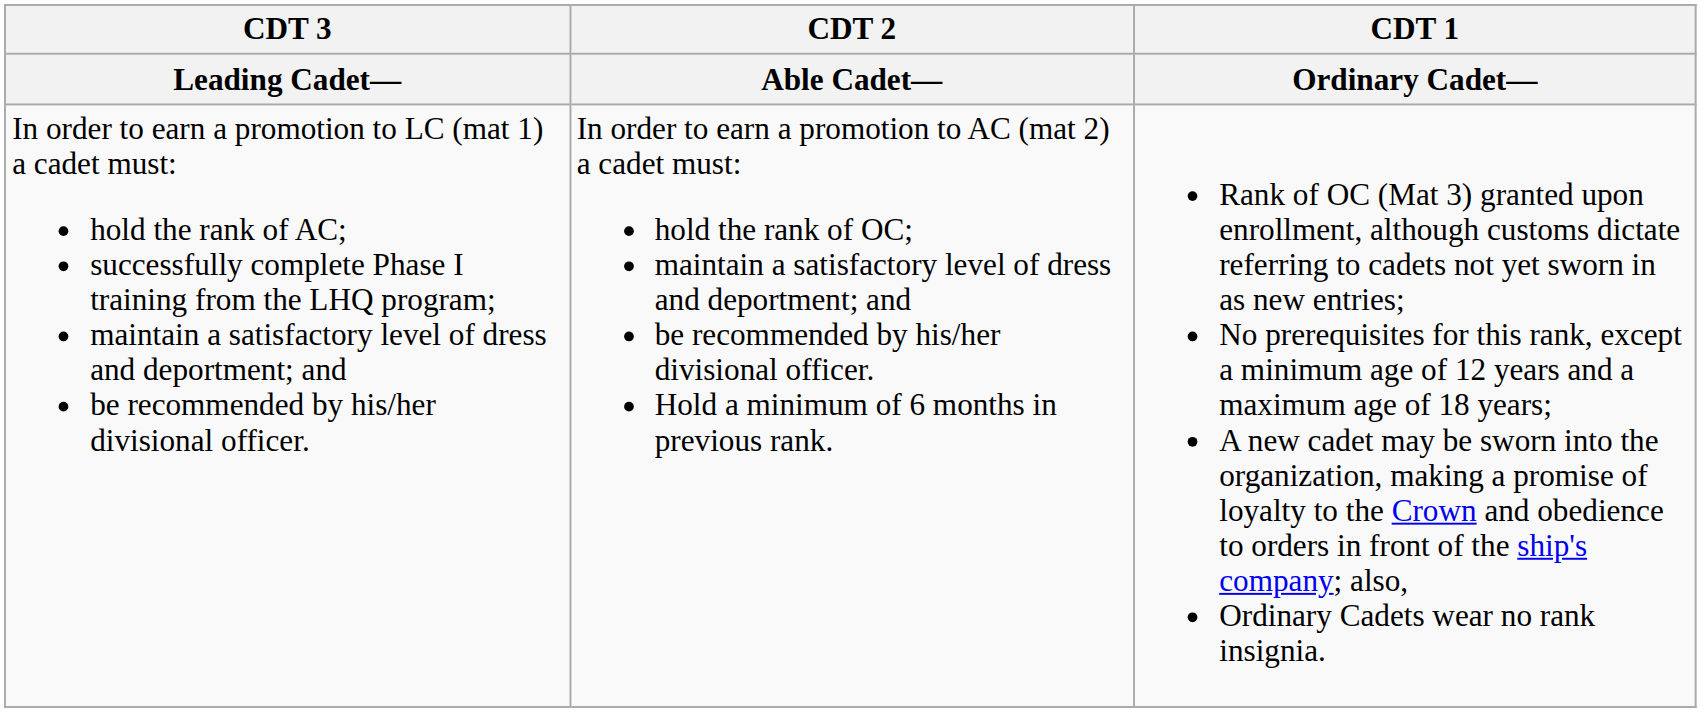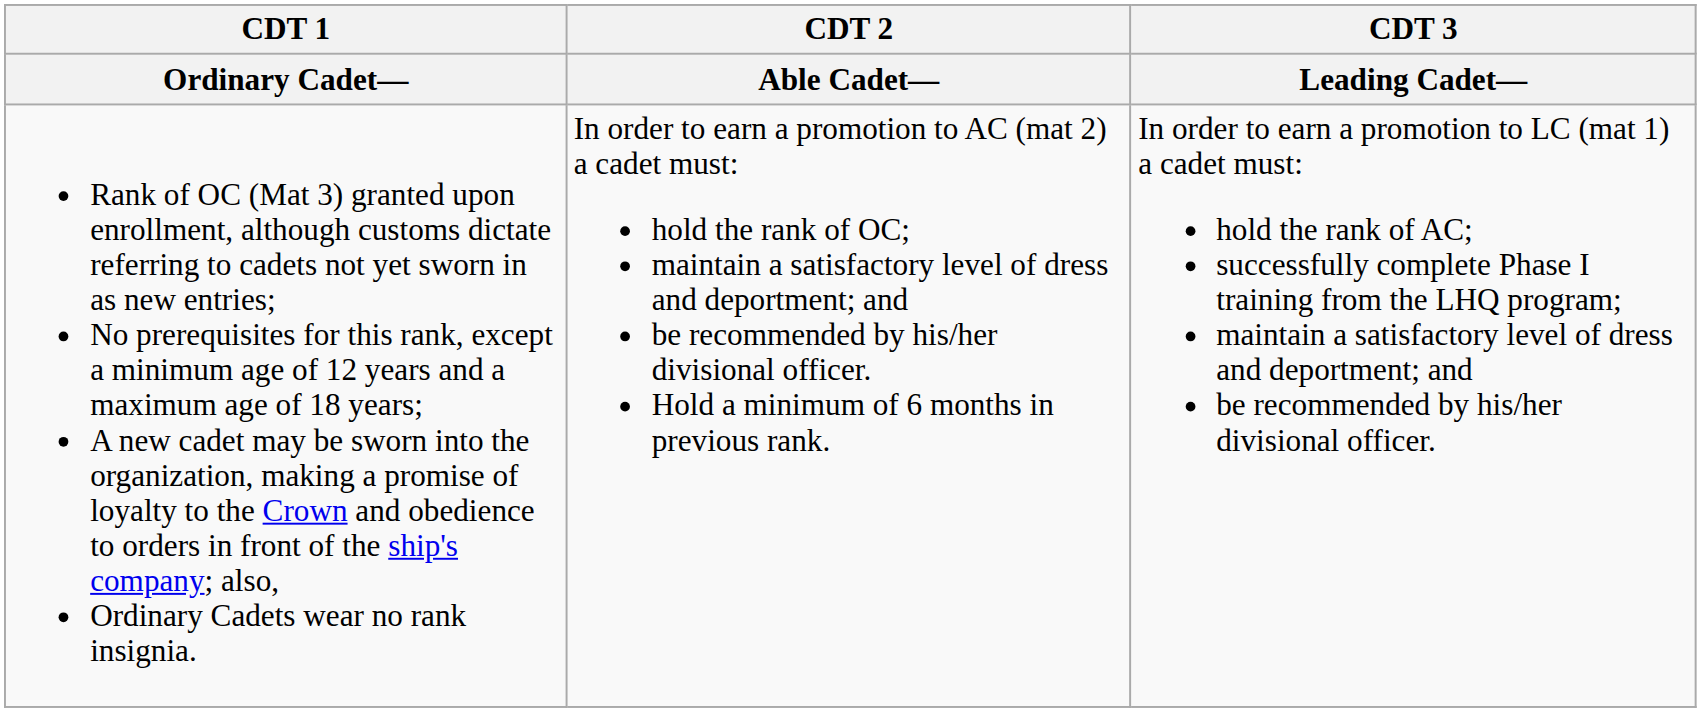columns swapped: CDT 1 / Ordinary Cadet— <-> CDT 3 / Leading Cadet—
